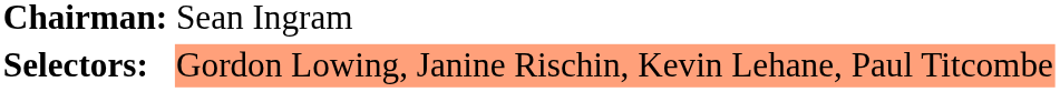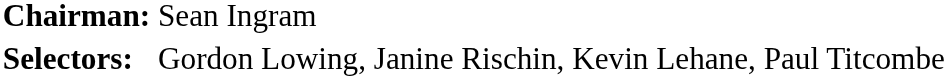Selectors: | column 2: lightsalmon background -> no background
